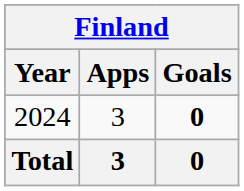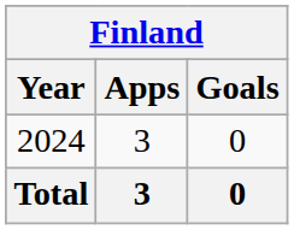2024 | Goals: bold -> normal
